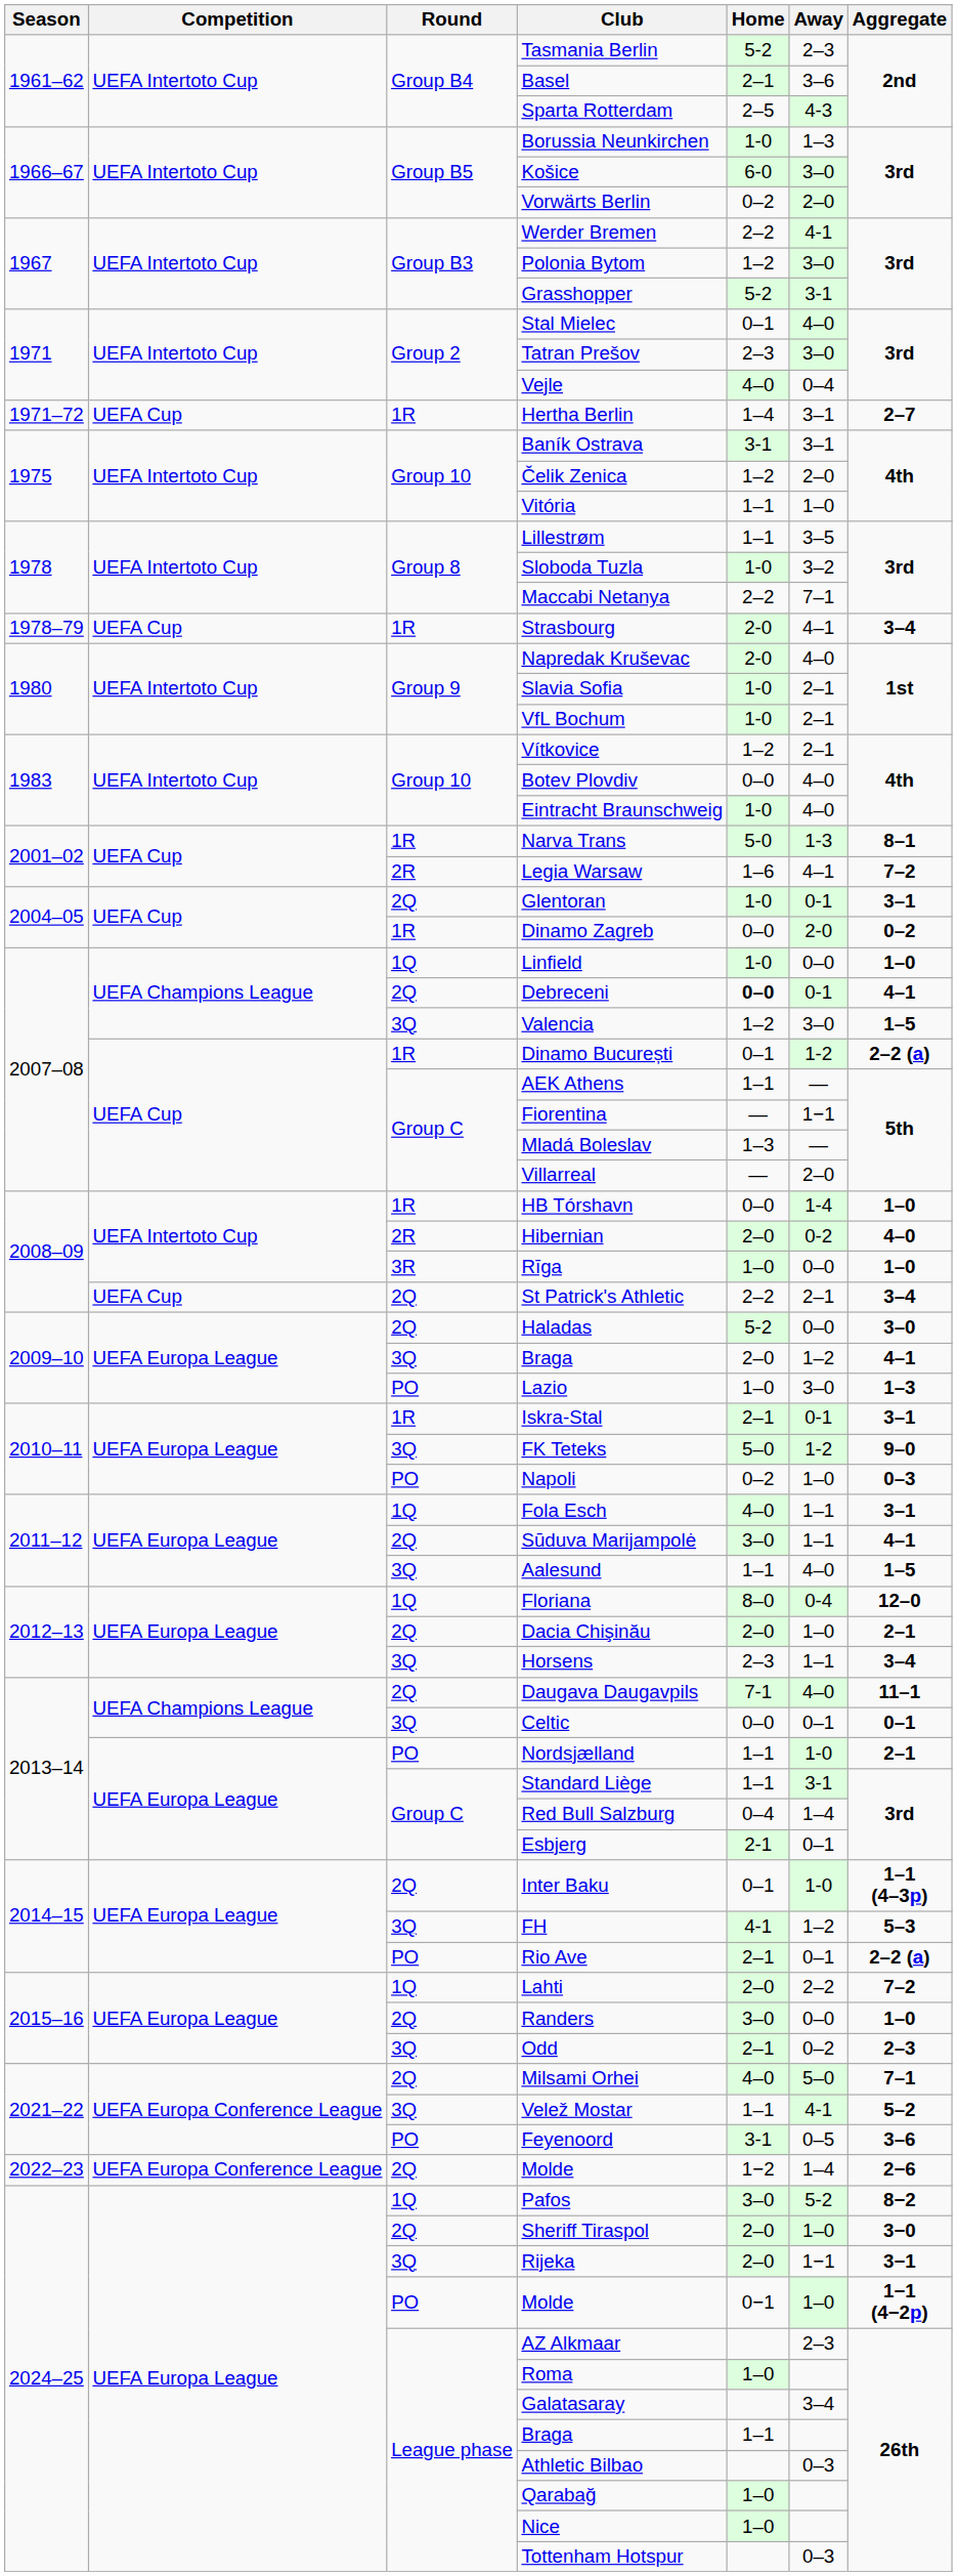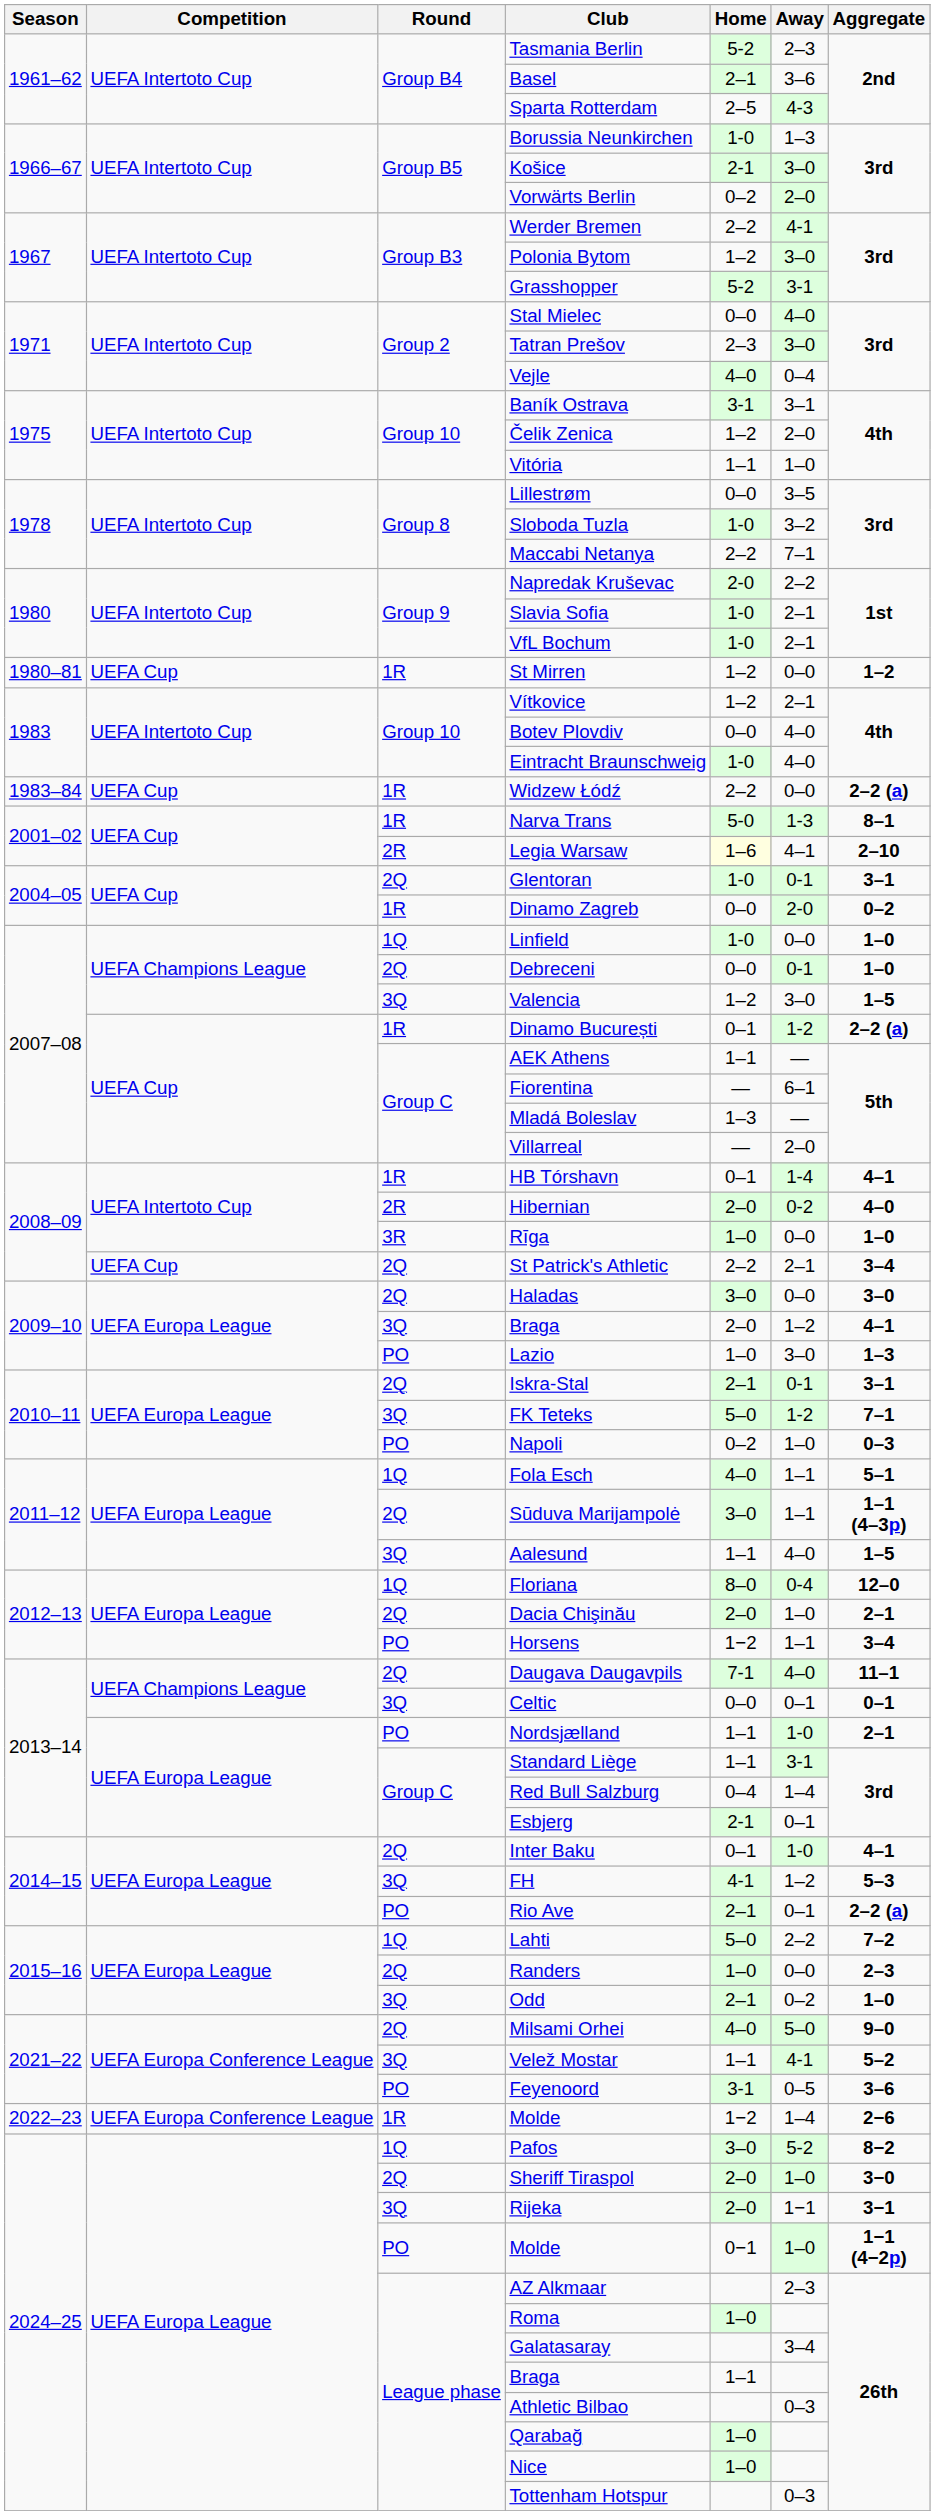Košice | Home: 6-0 -> 2-1
Stal Mielec | Home: 0–1 -> 0–0
- row: 1971–72 | UEFA Cup | 1R | Hertha Berlin | 1–4 | 3–1 | 2–7
Lillestrøm | Home: 1–1 -> 0–0
- row: 1978–79 | UEFA Cup | 1R | Strasbourg | 2-0 | 4–1 | 3–4
Napredak Kruševac | Away: 4–0 -> 2–2
+ row: 1980–81 | UEFA Cup | 1R | St Mirren | 1–2 | 0–0 | 1–2
+ row: 1983–84 | UEFA Cup | 1R | Widzew Łódź | 2–2 | 0–0 | 2–2 (a)
Legia Warsaw | Home: no background -> lightyellow background
Legia Warsaw | Aggregate: 7–2 -> 2–10
Debreceni | Home: bold -> normal
Debreceni | Aggregate: 4–1 -> 1–0
Fiorentina | Away: 1−1 -> 6–1
HB Tórshavn | Home: 0–0 -> 0–1
HB Tórshavn | Aggregate: 1–0 -> 4–1
Haladas | Home: 5-2 -> 3–0
Iskra-Stal | Round: 1R -> 2Q
FK Teteks | Aggregate: 9–0 -> 7–1
Fola Esch | Aggregate: 3–1 -> 5–1
Sūduva Marijampolė | Aggregate: 4–1 -> 1–1 (4–3p)
Horsens | Round: 3Q -> PO
Horsens | Home: 2–3 -> 1−2
Inter Baku | Aggregate: 1–1 (4–3p) -> 4–1
Lahti | Home: 2–0 -> 5–0
Randers | Home: 3–0 -> 1–0
Randers | Aggregate: 1–0 -> 2–3
Odd | Aggregate: 2–3 -> 1–0
Milsami Orhei | Aggregate: 7–1 -> 9–0
2022–23 / Molde | Round: 2Q -> 1R
